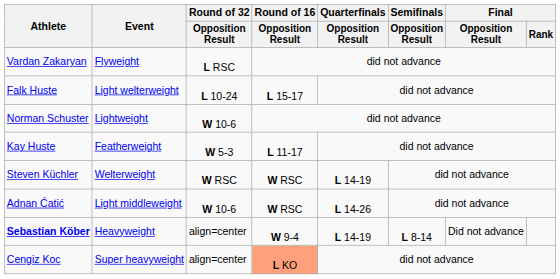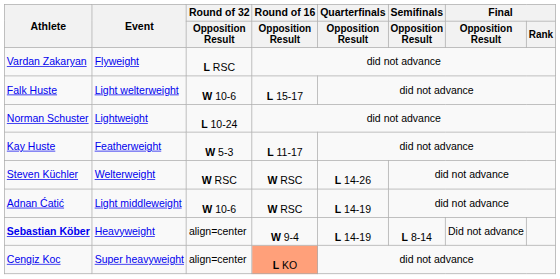Falk Huste | Round of 32 / Opposition Result: L 10-24 -> W 10-6
Norman Schuster | Round of 32 / Opposition Result: W 10-6 -> L 10-24
Steven Küchler | Quarterfinals / Opposition Result: L 14-19 -> L 14-26
Adnan Ćatić | Quarterfinals / Opposition Result: L 14-26 -> L 14-19
